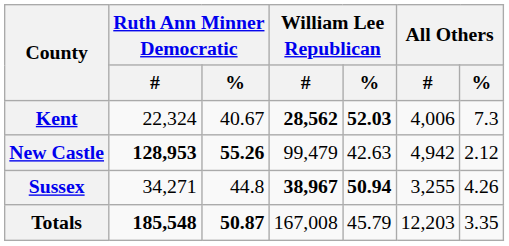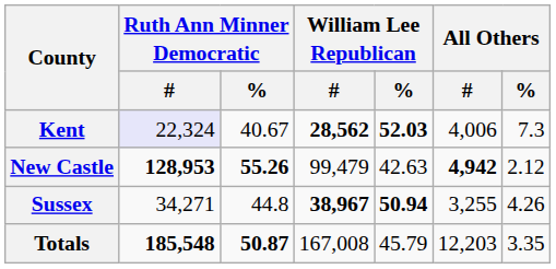Kent | Ruth Ann Minner Democratic / #: no background -> lavender background
New Castle | All Others / #: normal -> bold
